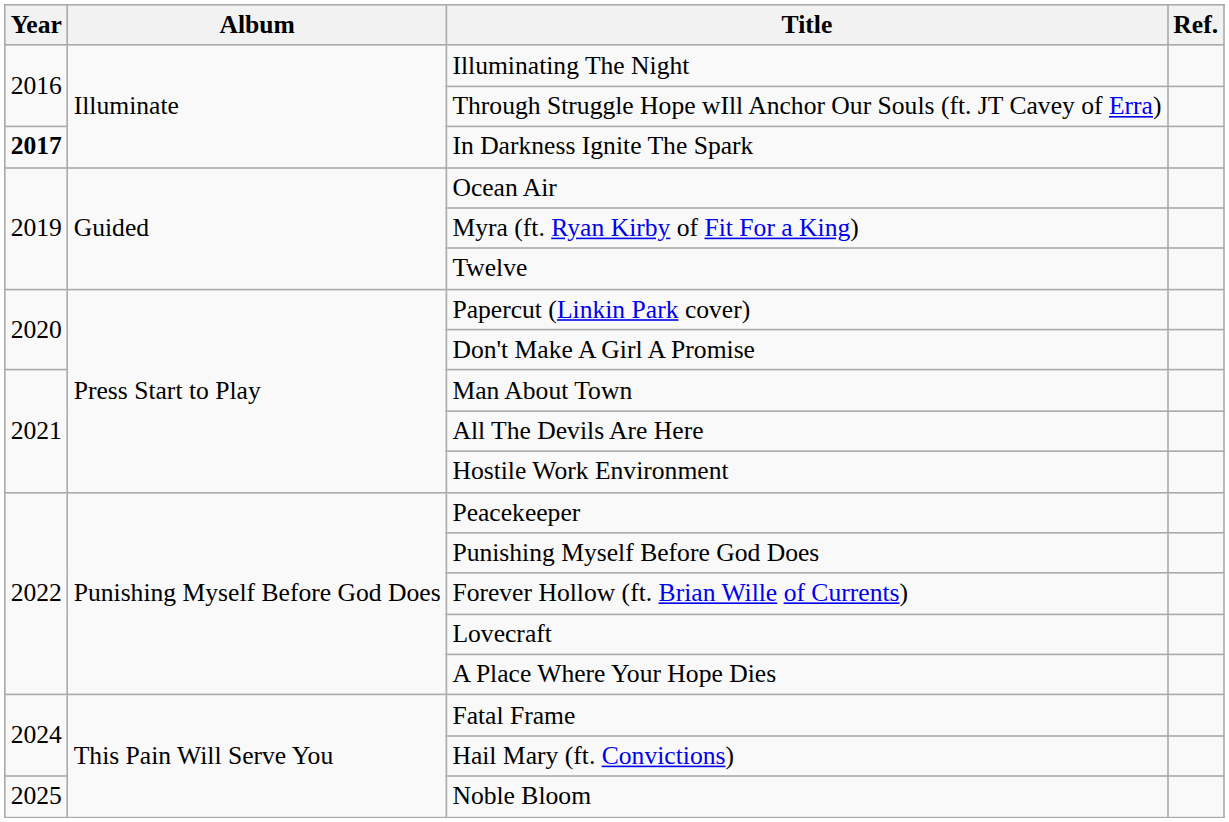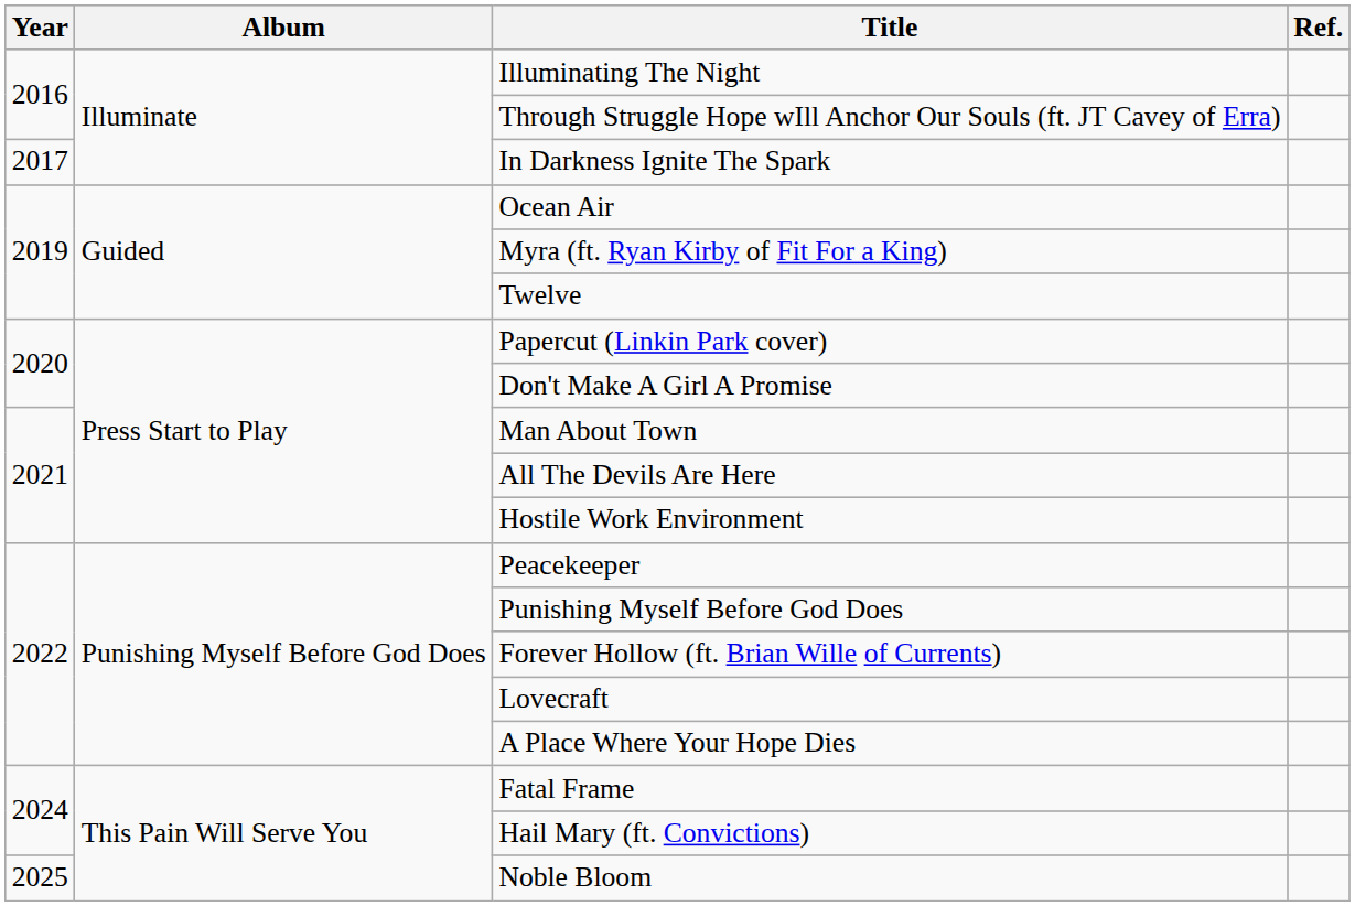In Darkness Ignite The Spark | Year: bold -> normal
